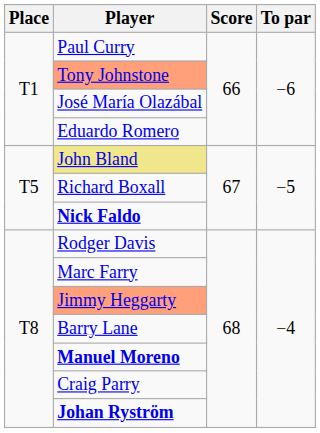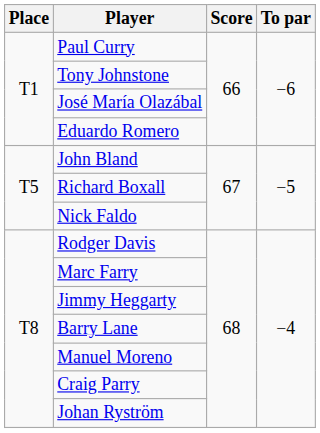Tony Johnstone | Player: lightsalmon background -> no background
John Bland | Player: khaki background -> no background
Nick Faldo | Player: bold -> normal
Jimmy Heggarty | Player: lightsalmon background -> no background
Manuel Moreno | Player: bold -> normal
Johan Ryström | Player: bold -> normal
